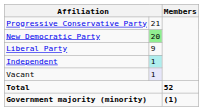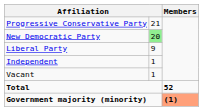Independent | column 2: paleturquoise background -> no background
Vacant | column 2: lavender background -> no background
Government majority (minority) | Members: no background -> lightsalmon background
